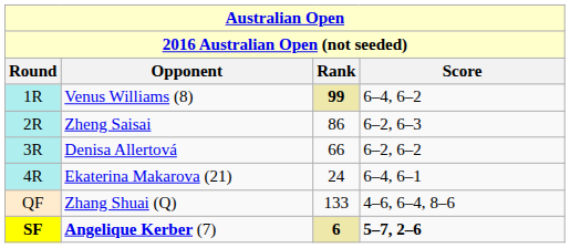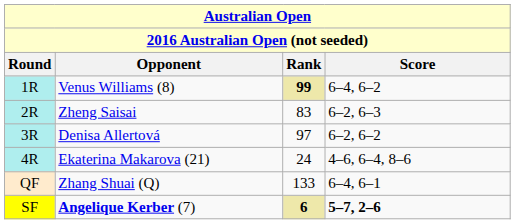Zheng Saisai | Rank: 86 -> 83
Denisa Allertová | Rank: 66 -> 97
Ekaterina Makarova (21) | Score: 6–4, 6–1 -> 4–6, 6–4, 8–6
Zhang Shuai (Q) | Score: 4–6, 6–4, 8–6 -> 6–4, 6–1
Angelique Kerber (7) | Round: bold -> normal
